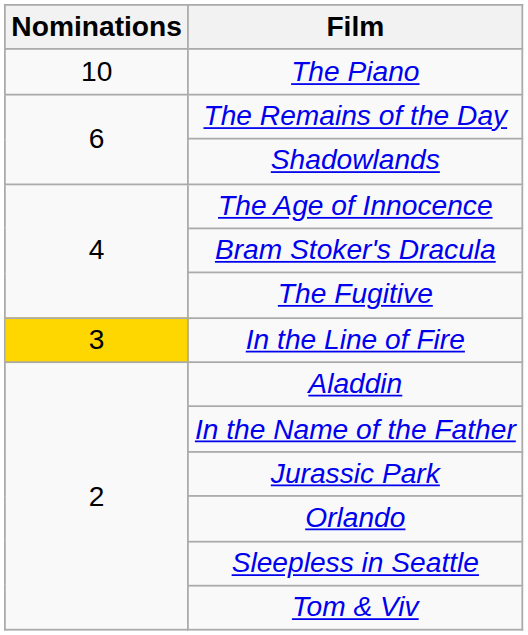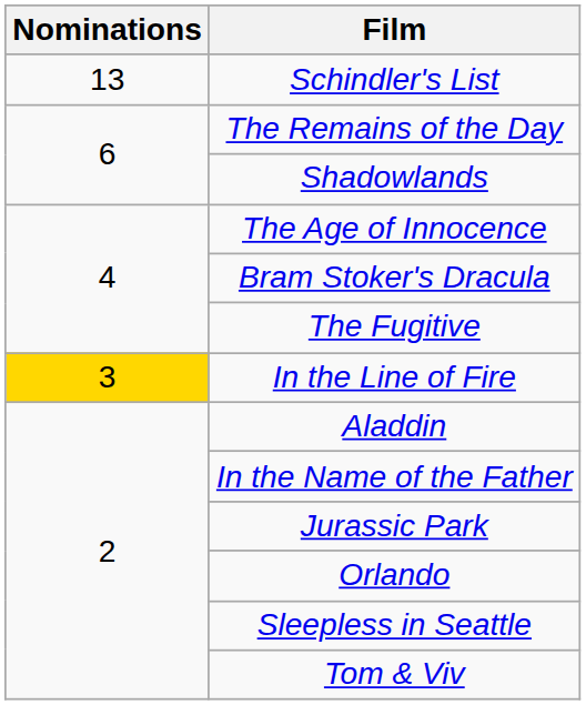+ row: 13 | Schindler's List
- row: 10 | The Piano
